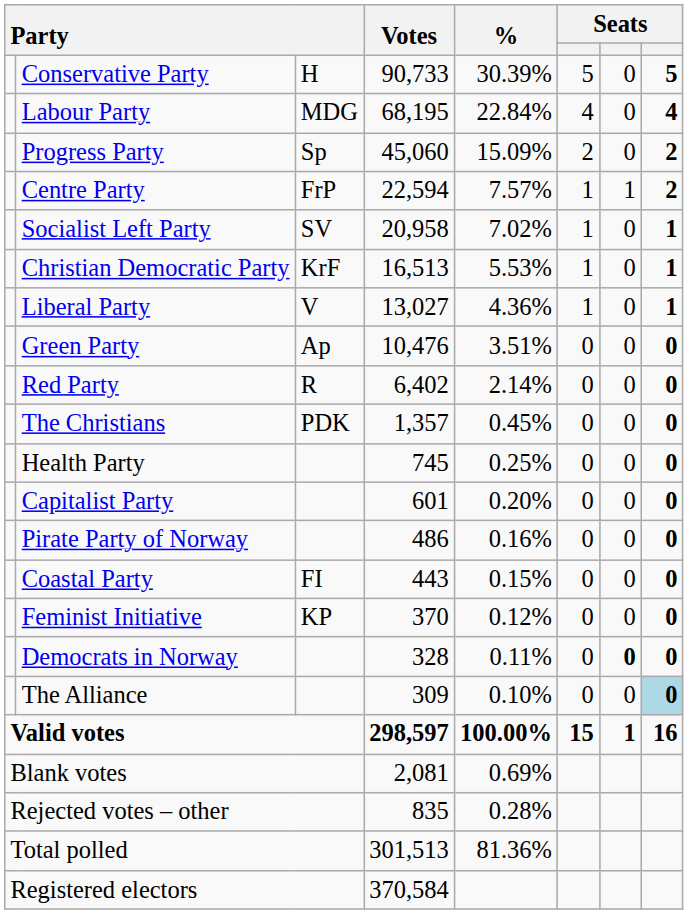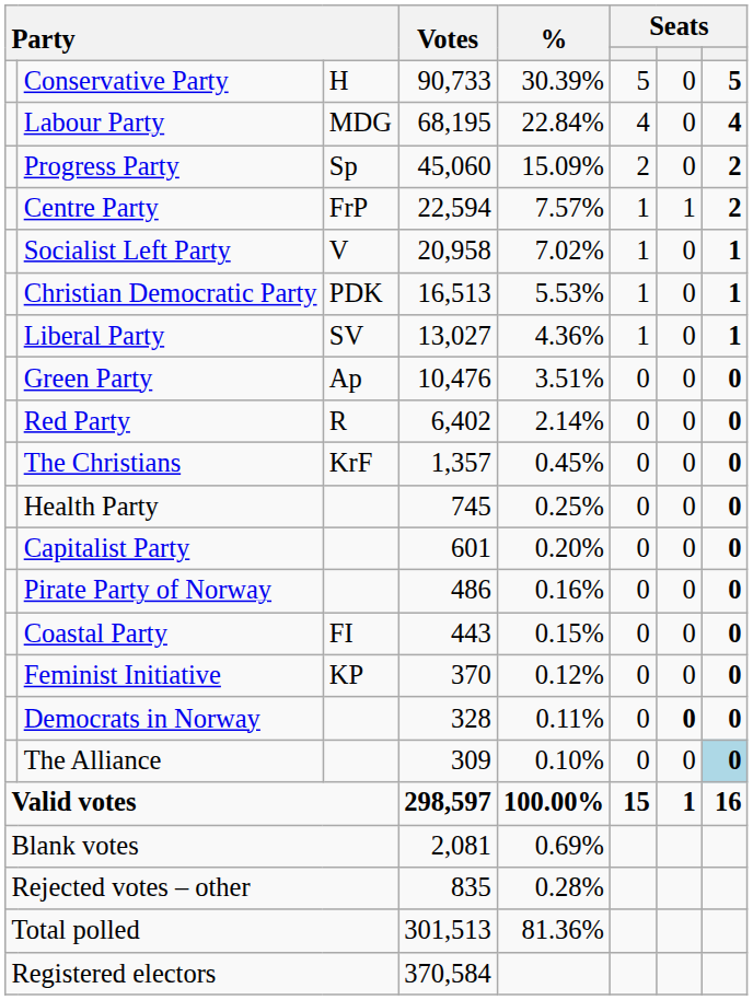Socialist Left Party | column 3: SV -> V
Christian Democratic Party | column 3: KrF -> PDK
Liberal Party | column 3: V -> SV
The Christians | column 3: PDK -> KrF
